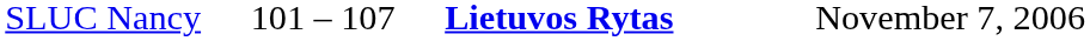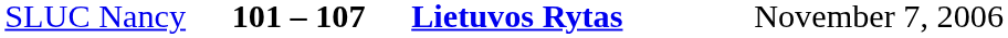SLUC Nancy | column 2: normal -> bold
